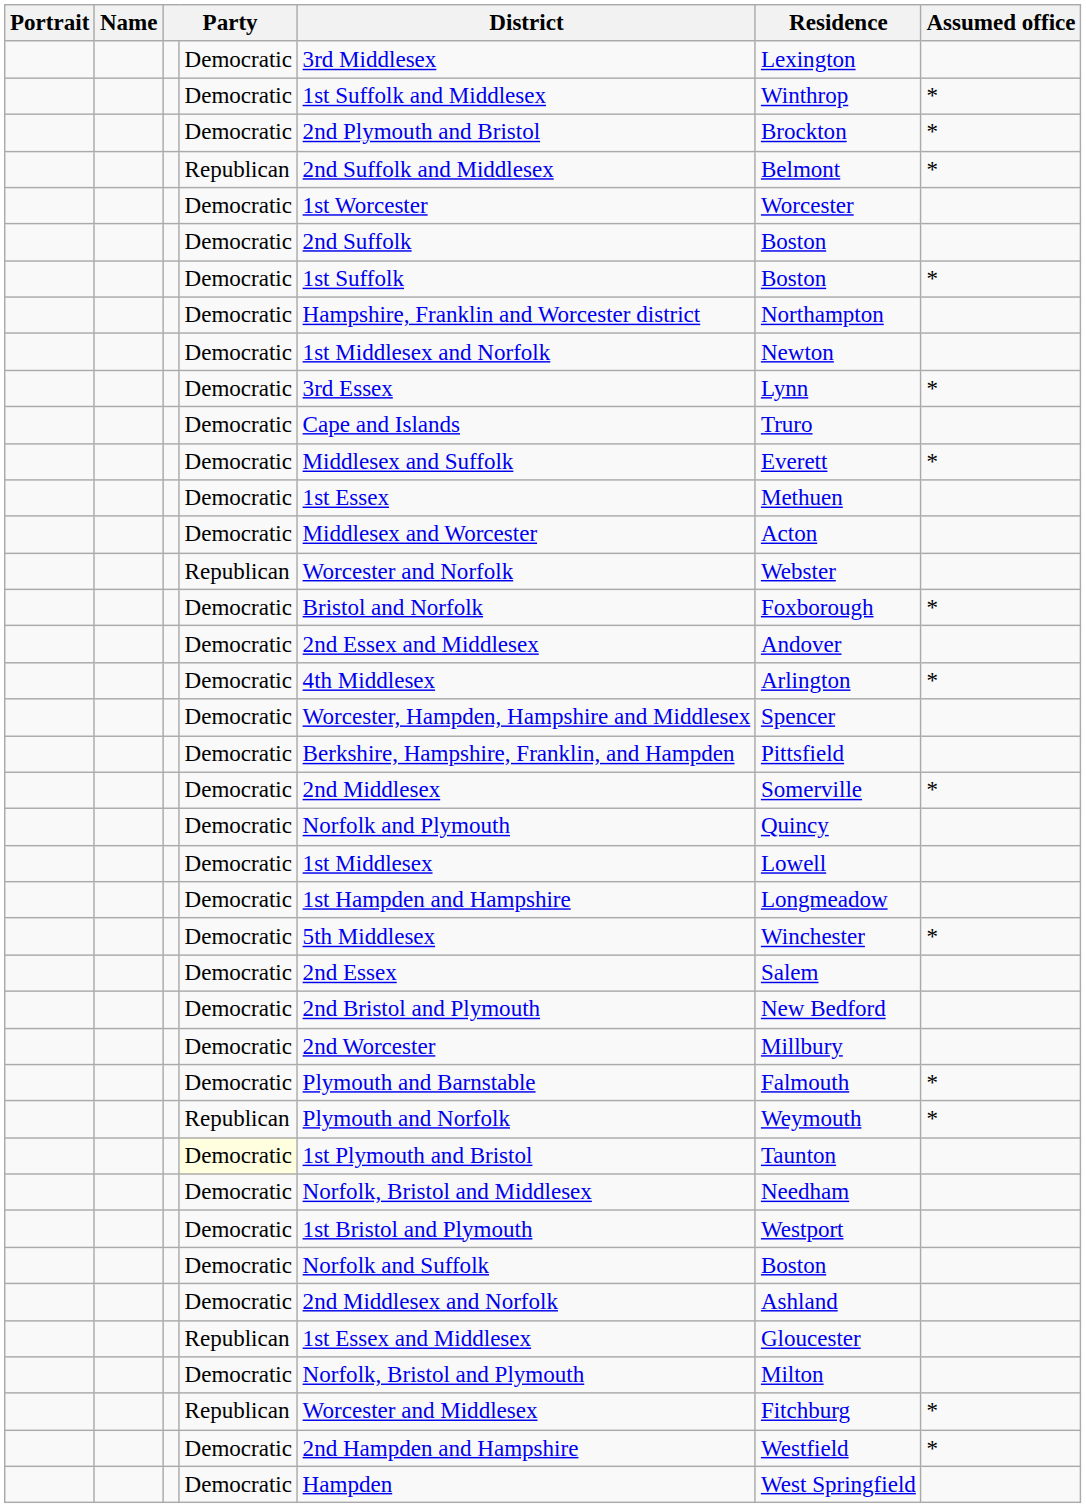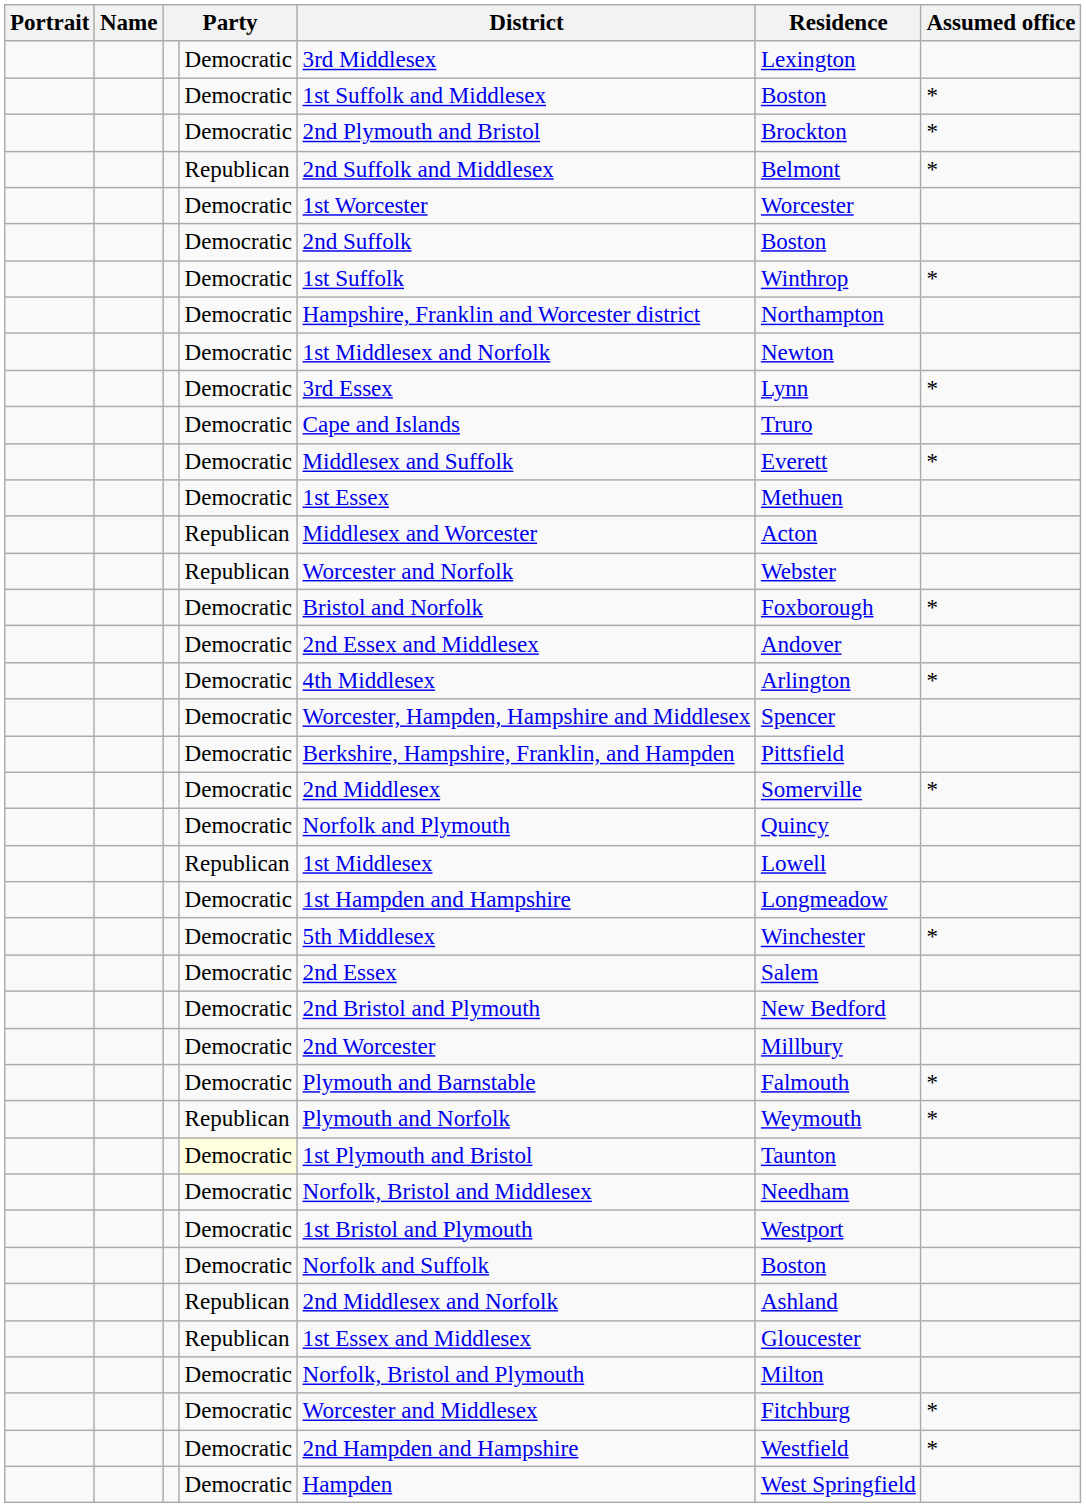row 3 | Residence: Winthrop -> Boston
row 8 | Residence: Boston -> Winthrop
row 15 | column 4: Democratic -> Republican
row 24 | column 4: Democratic -> Republican
row 36 | column 4: Democratic -> Republican
row 39 | column 4: Republican -> Democratic
